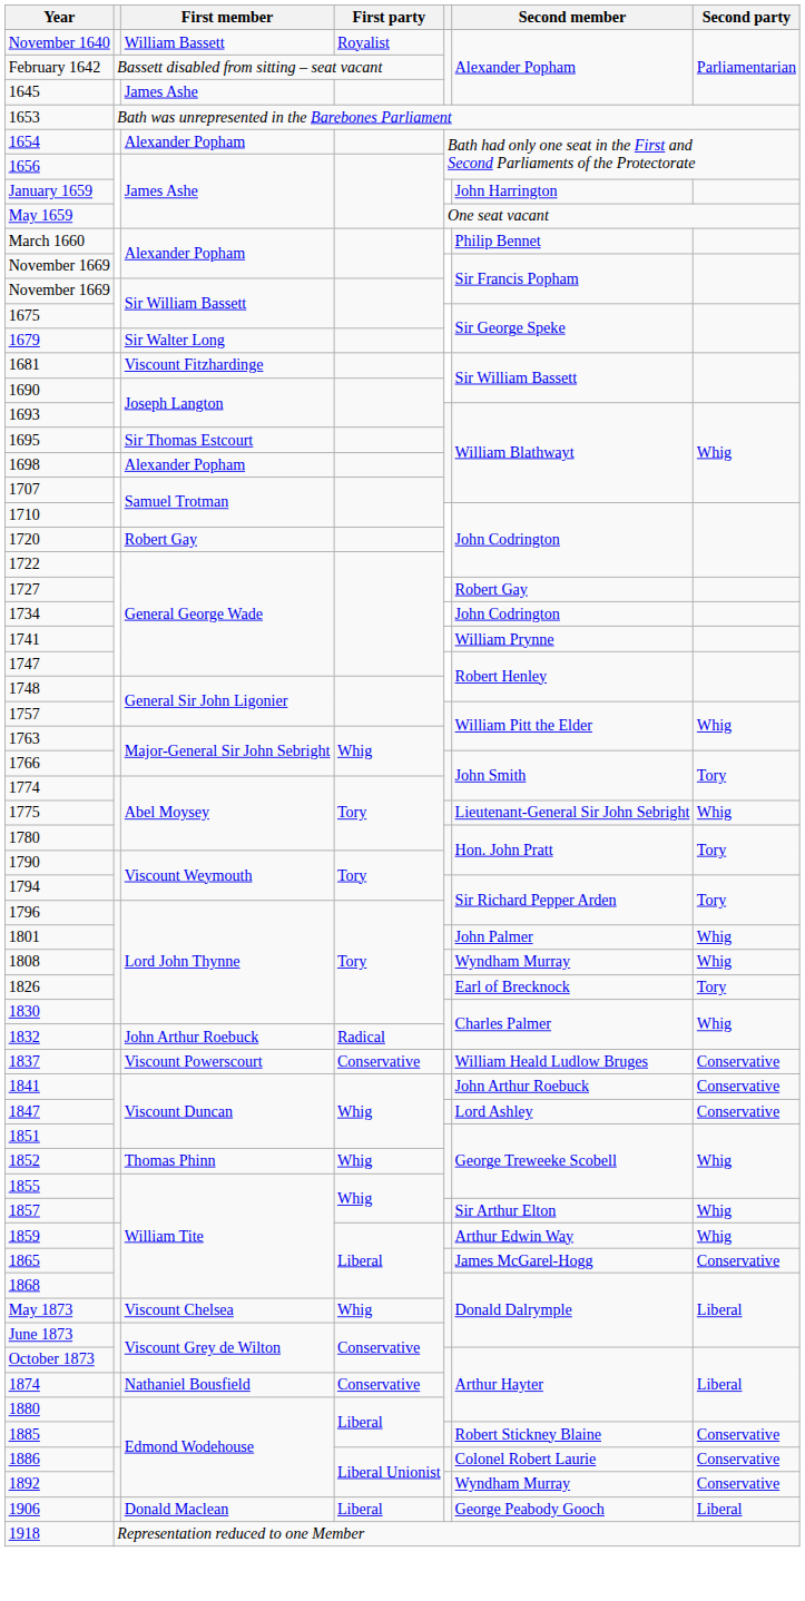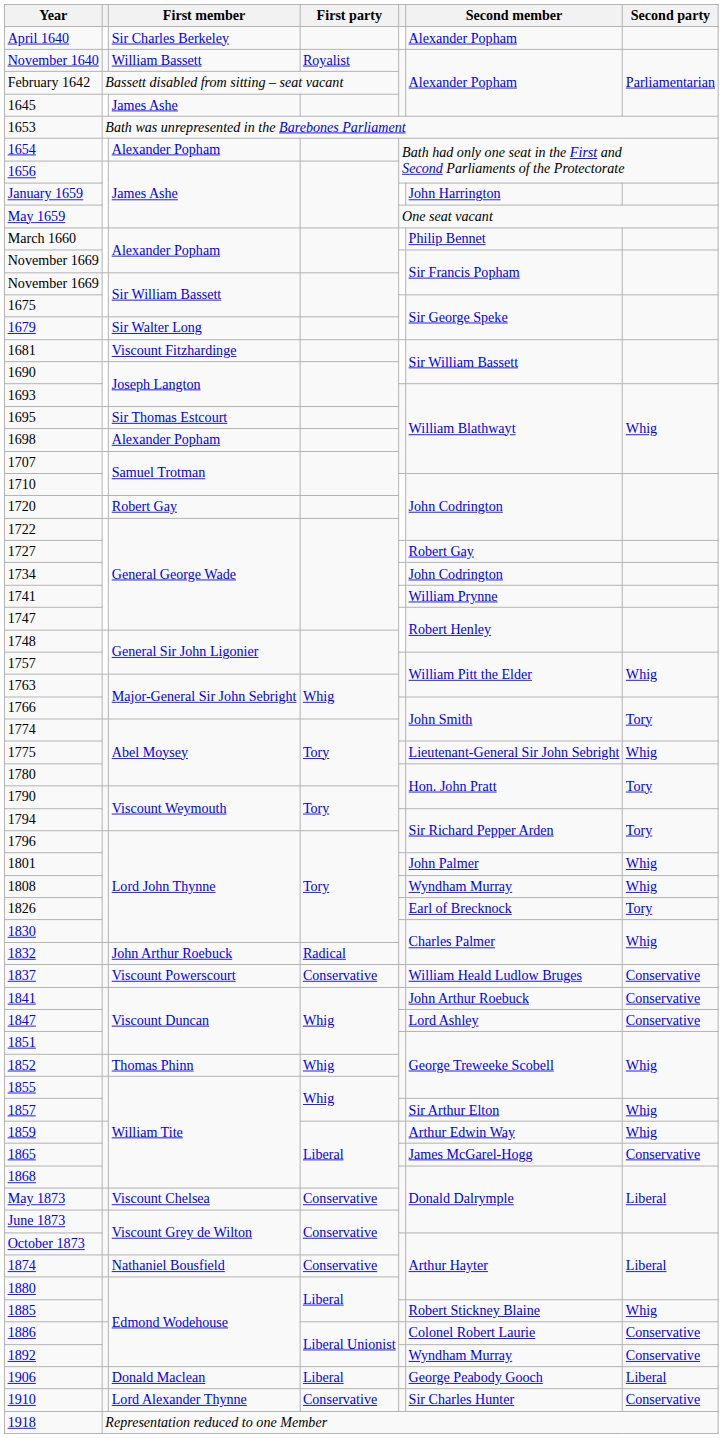+ row: April 1640 | Sir Charles Berkeley | Alexander Popham
May 1873 | First party: Whig -> Conservative
1885 | Second party: Conservative -> Whig
+ row: 1910 | Lord Alexander Thynne | Conservative | Sir Charles Hunter | Conservative
